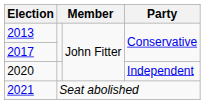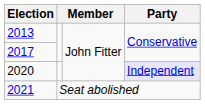2020 | Party: no background -> lavender background
